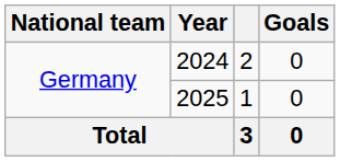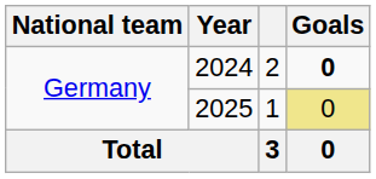2024 | Goals: normal -> bold
2025 | Goals: no background -> khaki background
